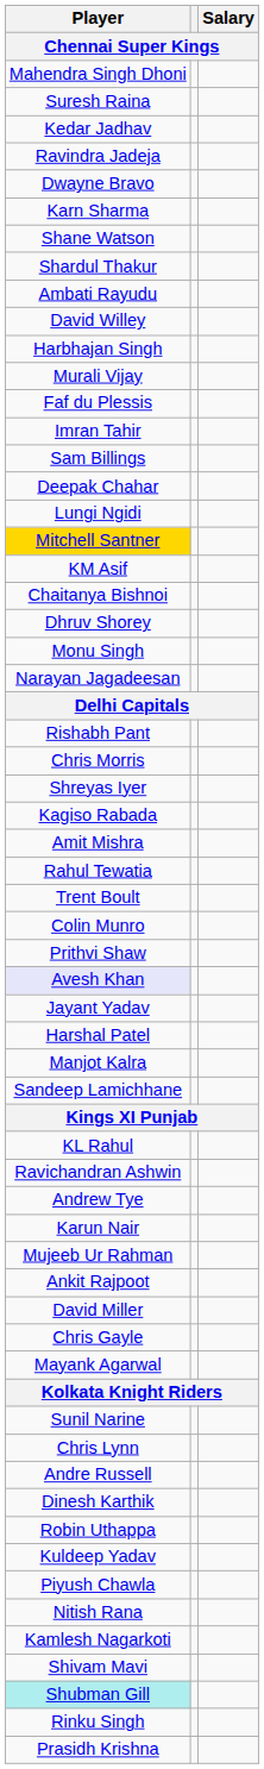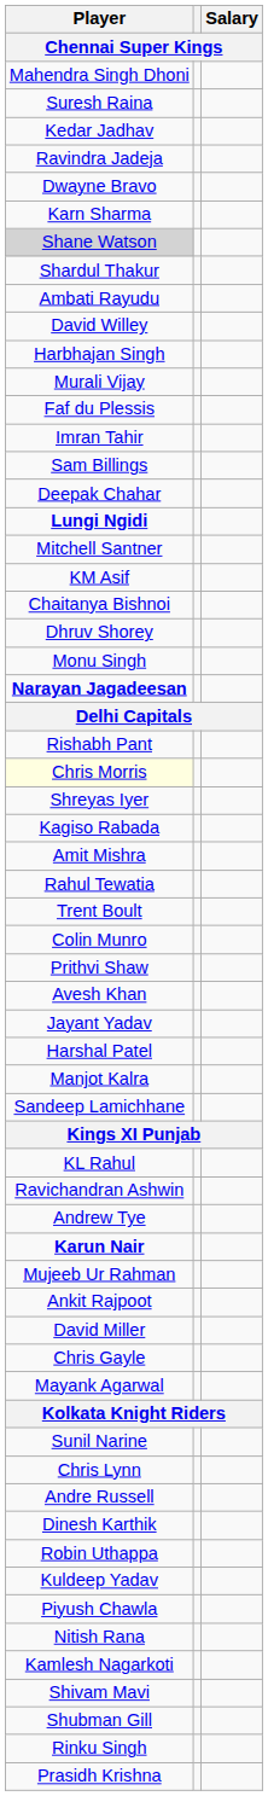Shane Watson | Player: no background -> lightgrey background
Lungi Ngidi | Player: normal -> bold
Mitchell Santner | Player: gold background -> no background
Narayan Jagadeesan | Player: normal -> bold
Chris Morris | Player: no background -> lightyellow background
Avesh Khan | Player: lavender background -> no background
Karun Nair | Player: normal -> bold
Shubman Gill | Player: paleturquoise background -> no background
